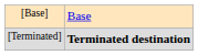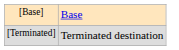[Terminated] | column 2: bold -> normal
